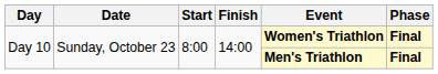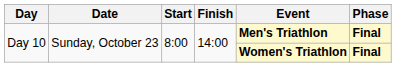row 2 | Event: Women's Triathlon -> Men's Triathlon
row 3 | Event: Men's Triathlon -> Women's Triathlon
